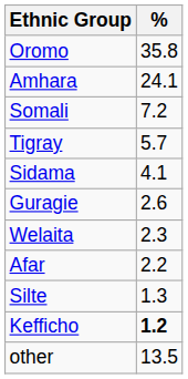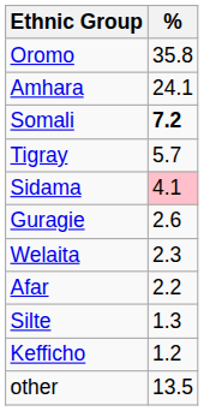Somali | %: normal -> bold
Sidama | %: no background -> pink background
Kefficho | %: bold -> normal
